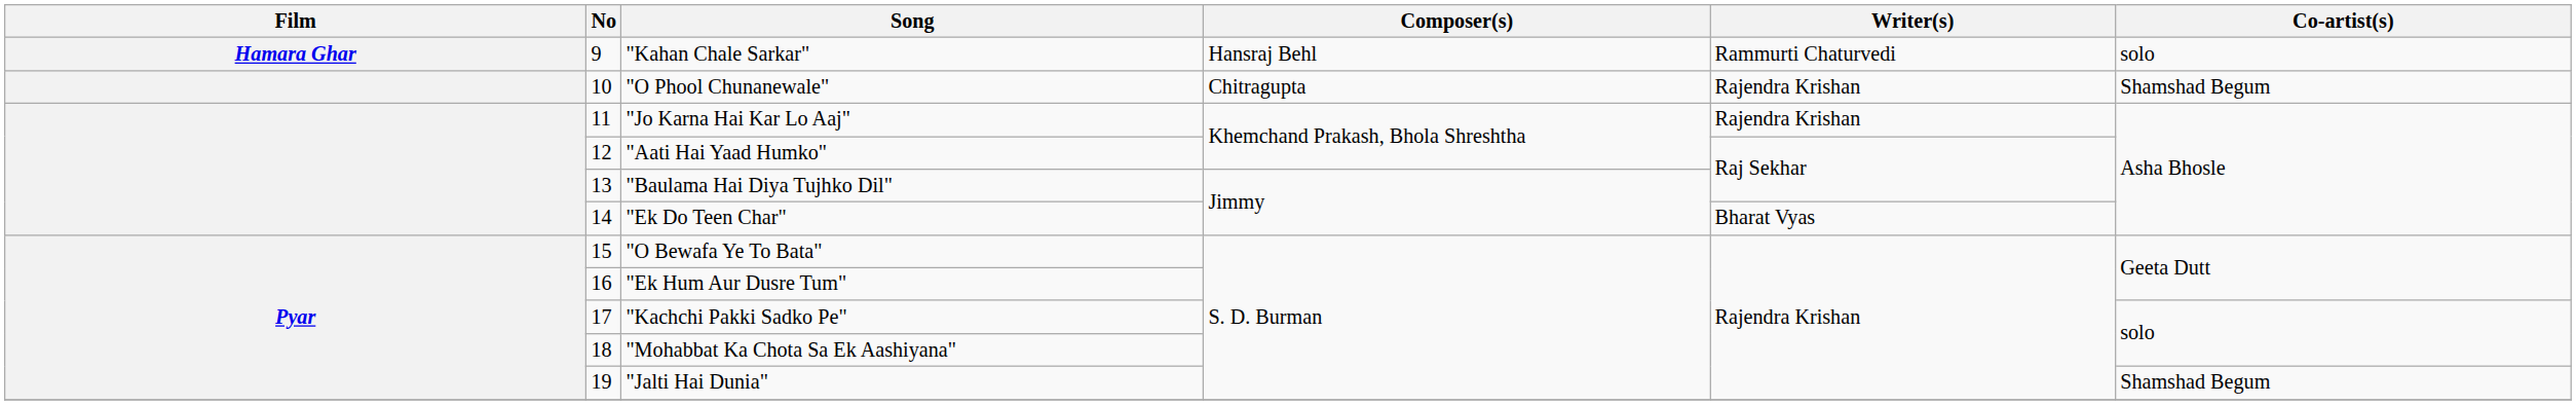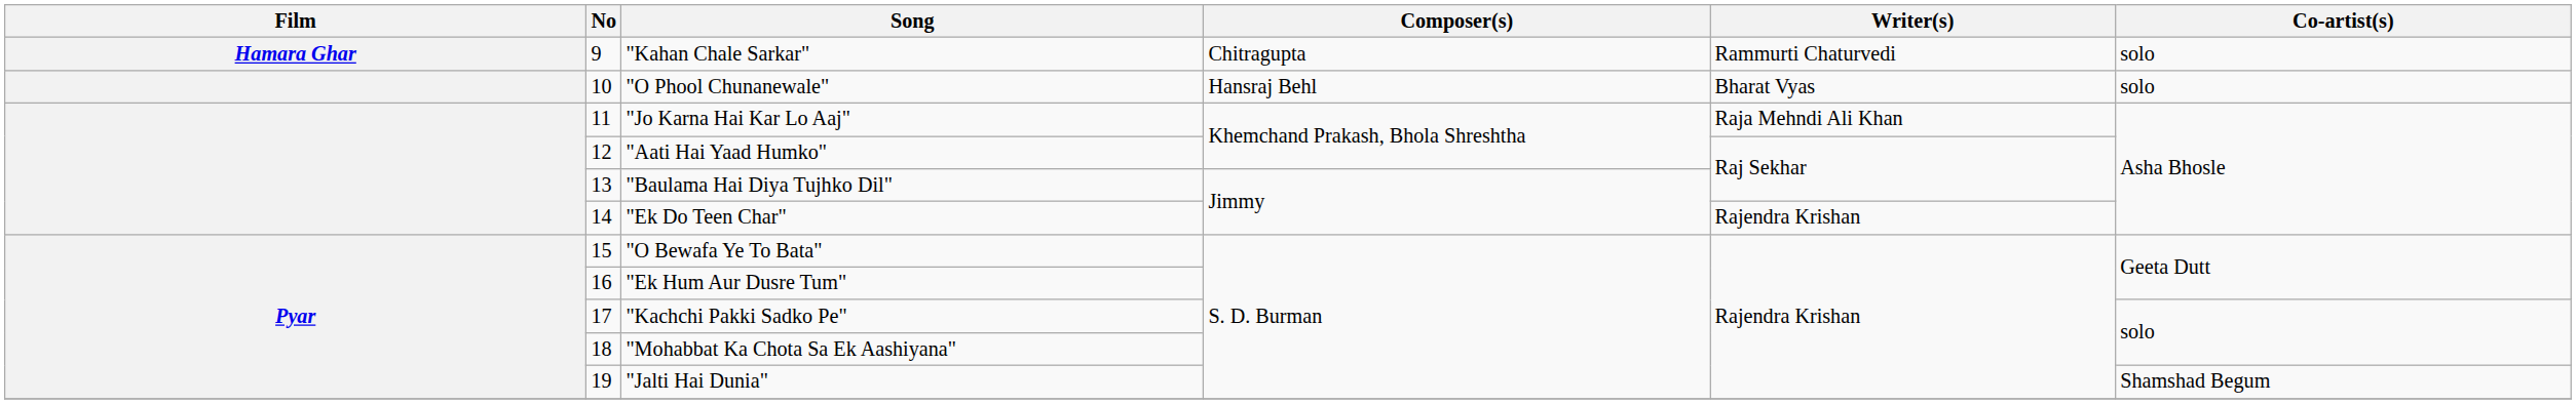"Kahan Chale Sarkar" | Composer(s): Hansraj Behl -> Chitragupta
"O Phool Chunanewale" | Composer(s): Chitragupta -> Hansraj Behl
"O Phool Chunanewale" | Writer(s): Rajendra Krishan -> Bharat Vyas
"O Phool Chunanewale" | Co-artist(s): Shamshad Begum -> solo
"Jo Karna Hai Kar Lo Aaj" | Writer(s): Rajendra Krishan -> Raja Mehndi Ali Khan
"Ek Do Teen Char" | Writer(s): Bharat Vyas -> Rajendra Krishan
